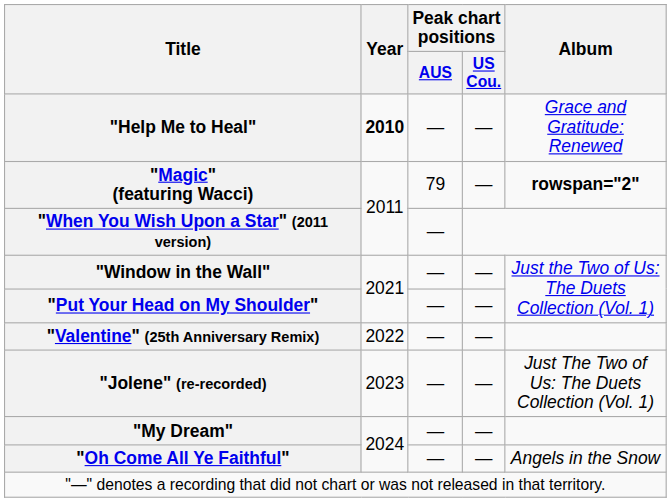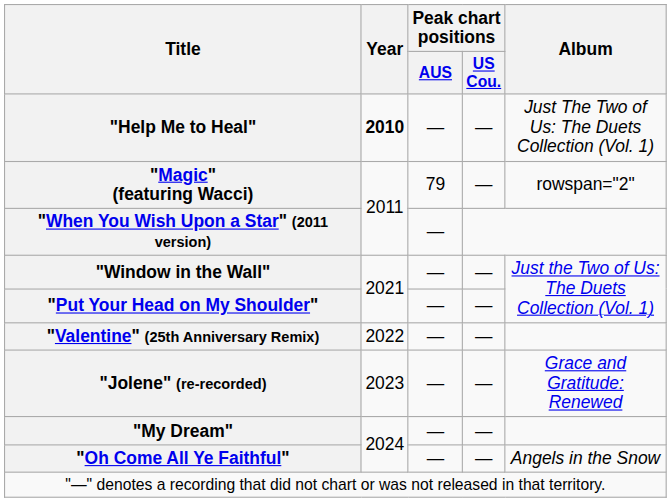"Help Me to Heal" | Album: Grace and Gratitude: Renewed -> Just The Two of Us: The Duets Collection (Vol. 1)
"Magic" (featuring Wacci) | Album: bold -> normal
"Jolene" (re-recorded) | Album: Just The Two of Us: The Duets Collection (Vol. 1) -> Grace and Gratitude: Renewed
